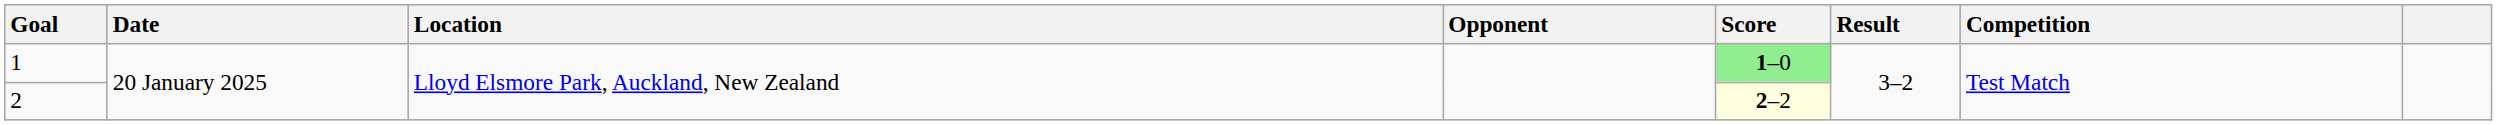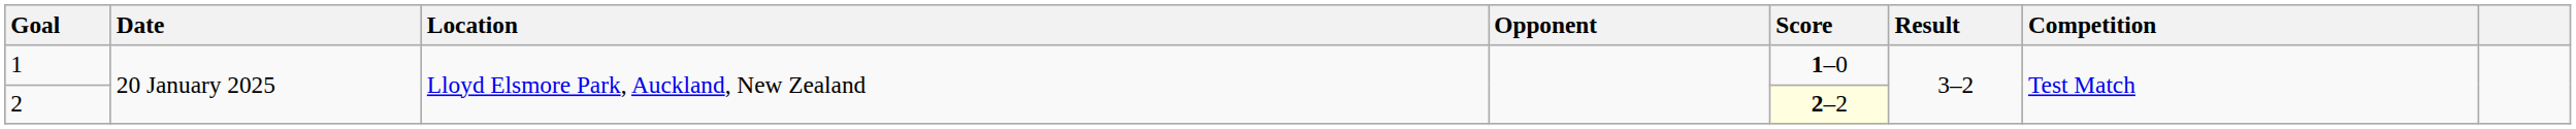1 | Score: lightgreen background -> no background
